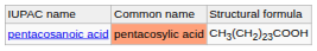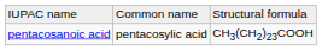pentacosanoic acid | column 2: lightsalmon background -> no background
